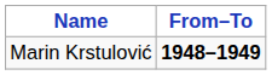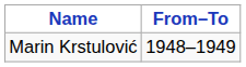Marin Krstulović | From–To: bold -> normal
